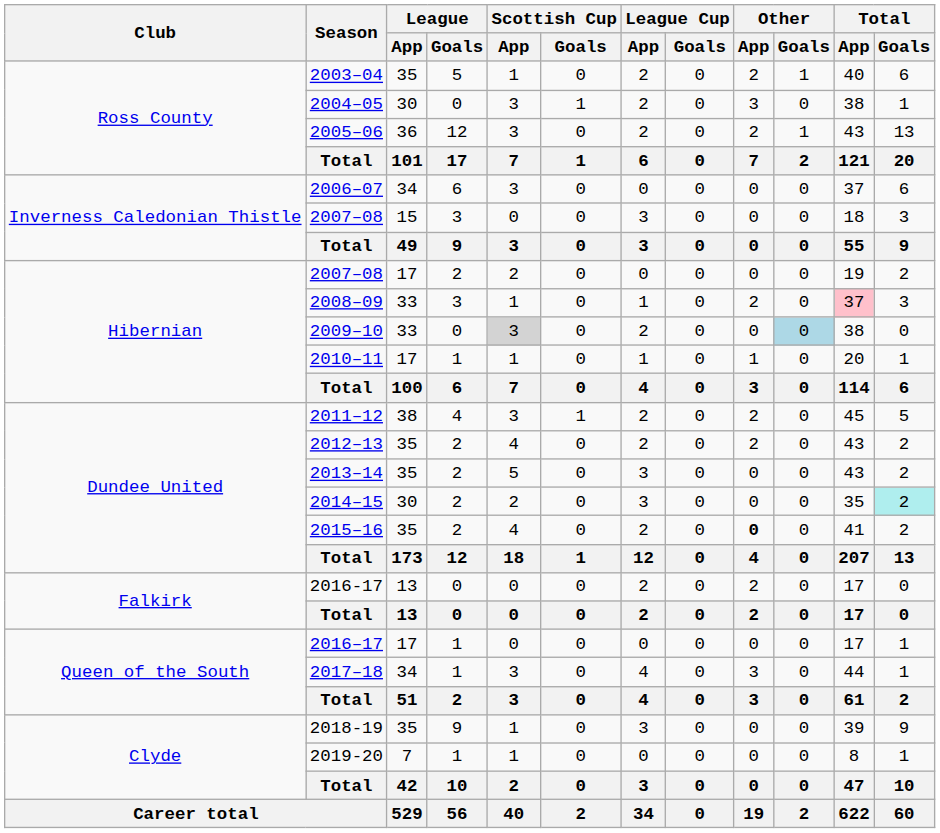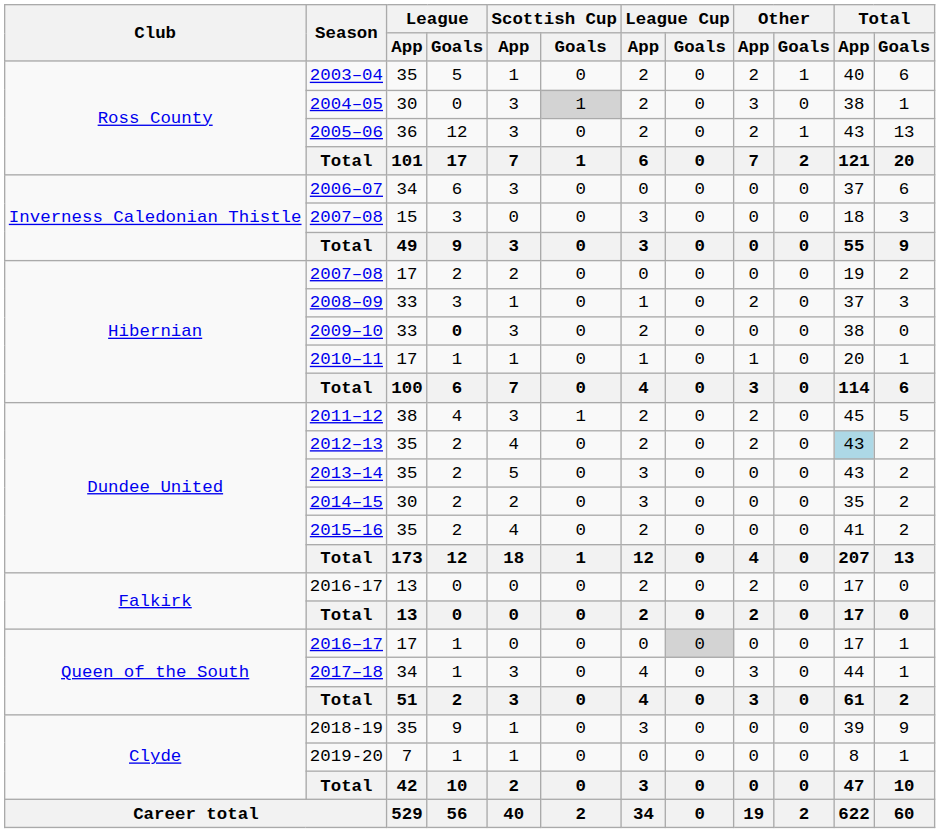2004–05 | Scottish Cup / Goals: no background -> lightgrey background
2008–09 | Total / App: pink background -> no background
2009–10 | League / Goals: normal -> bold
2009–10 | Scottish Cup / App: lightgrey background -> no background
2009–10 | Other / Goals: lightblue background -> no background
2012–13 | Total / App: no background -> lightblue background
2014–15 | Total / Goals: paleturquoise background -> no background
2015–16 | Other / App: bold -> normal
2016–17 | League Cup / Goals: no background -> lightgrey background
